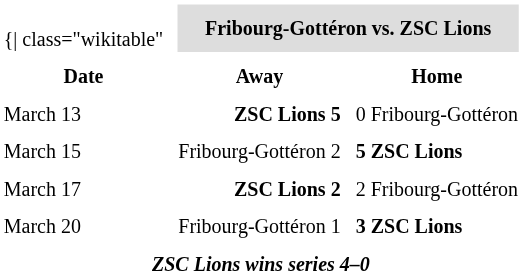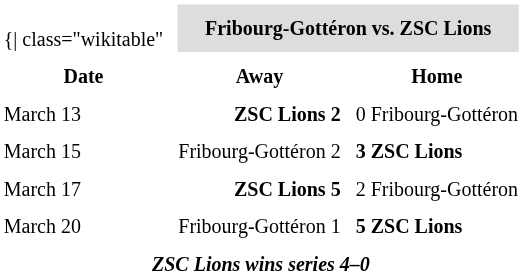March 13 | column 2: ZSC Lions 5 -> ZSC Lions 2
March 15 | column 3: 5 ZSC Lions -> 3 ZSC Lions
March 17 | column 2: ZSC Lions 2 -> ZSC Lions 5
March 20 | column 3: 3 ZSC Lions -> 5 ZSC Lions
